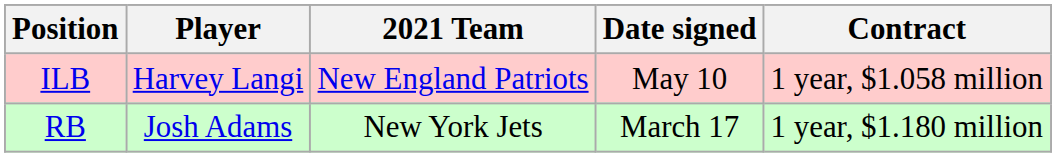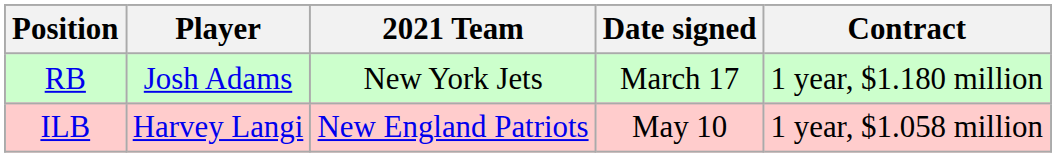rows swapped: RB <-> ILB
